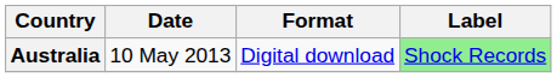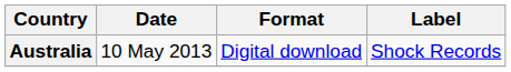Australia | Label: lightgreen background -> no background
